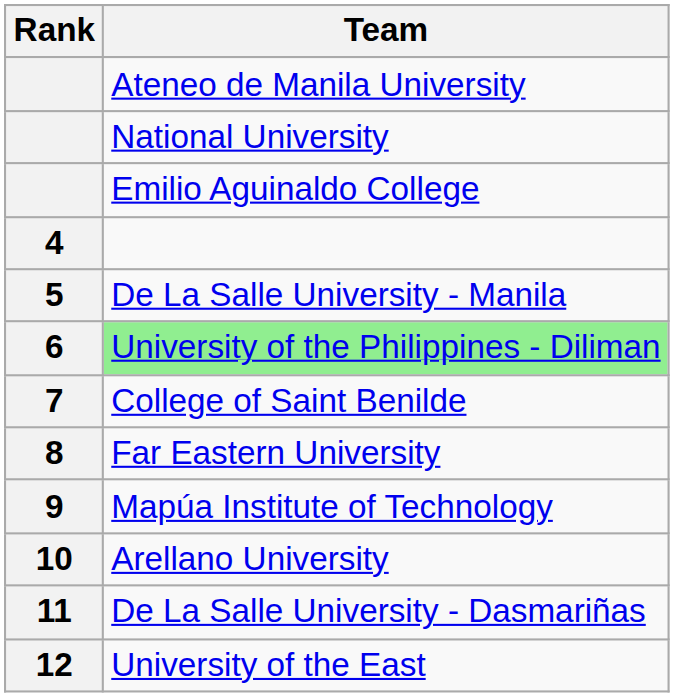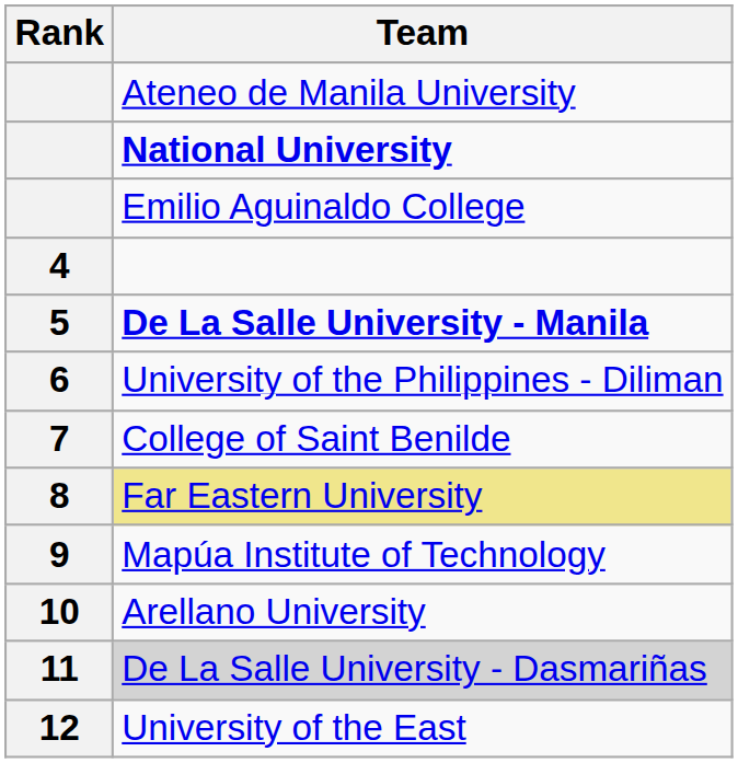National University | Team: normal -> bold
De La Salle University - Manila | Team: normal -> bold
University of the Philippines - Diliman | Team: lightgreen background -> no background
Far Eastern University | Team: no background -> khaki background
De La Salle University - Dasmariñas | Team: no background -> lightgrey background
